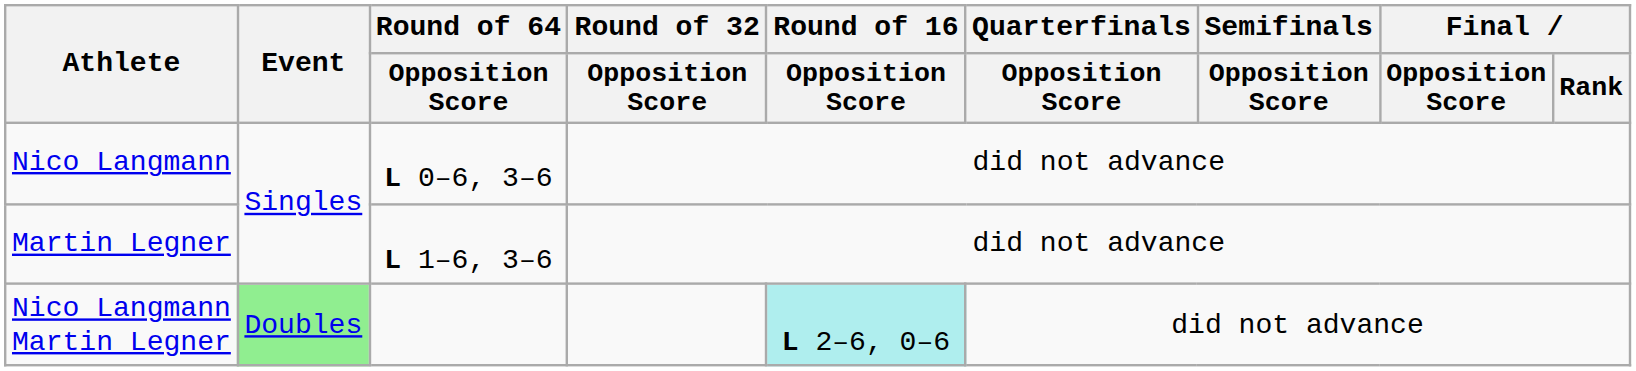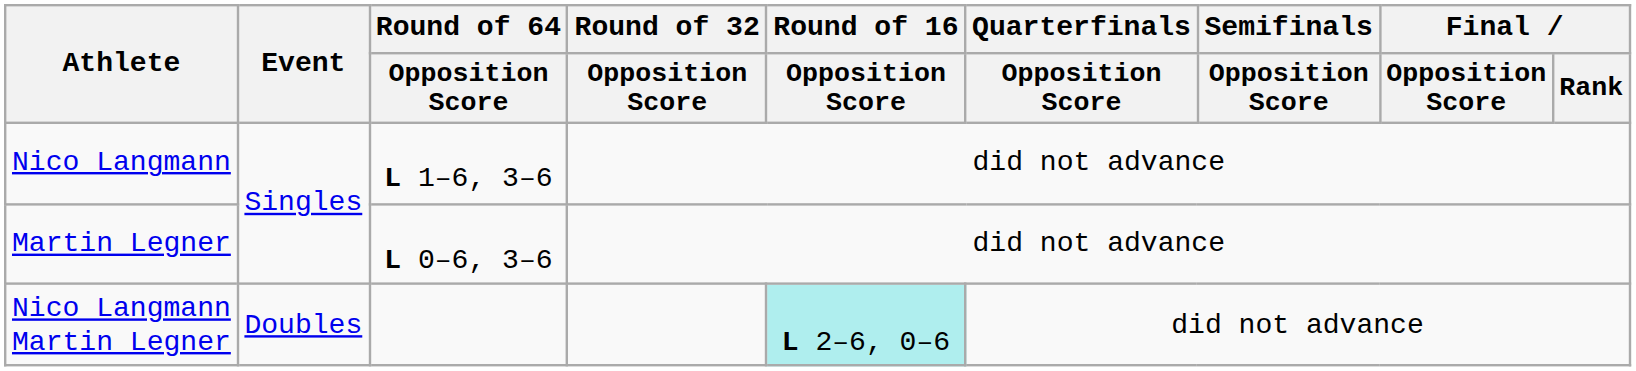Nico Langmann | Round of 64 / Opposition Score: L 0–6, 3–6 -> L 1–6, 3–6
Martin Legner | Round of 64 / Opposition Score: L 1–6, 3–6 -> L 0–6, 3–6
Nico Langmann Martin Legner | Event: lightgreen background -> no background
